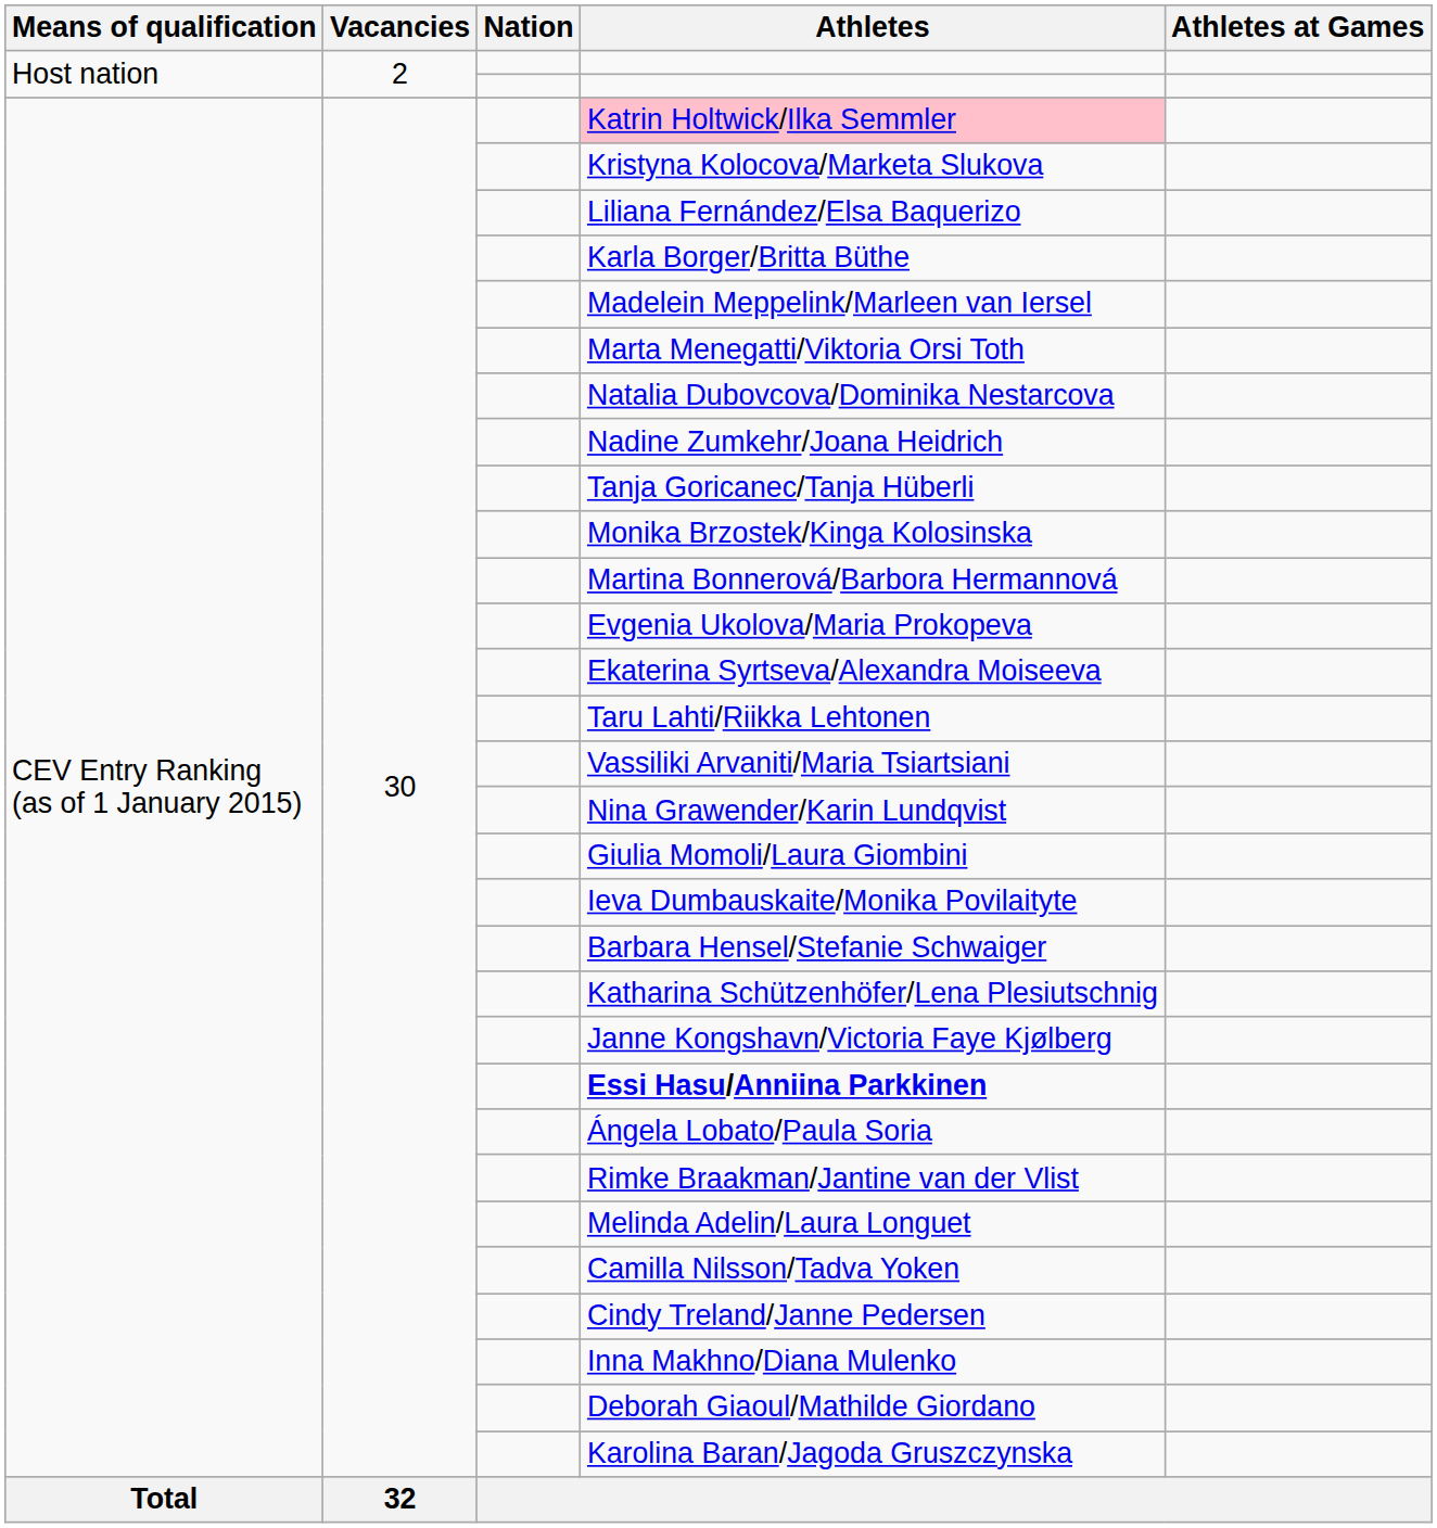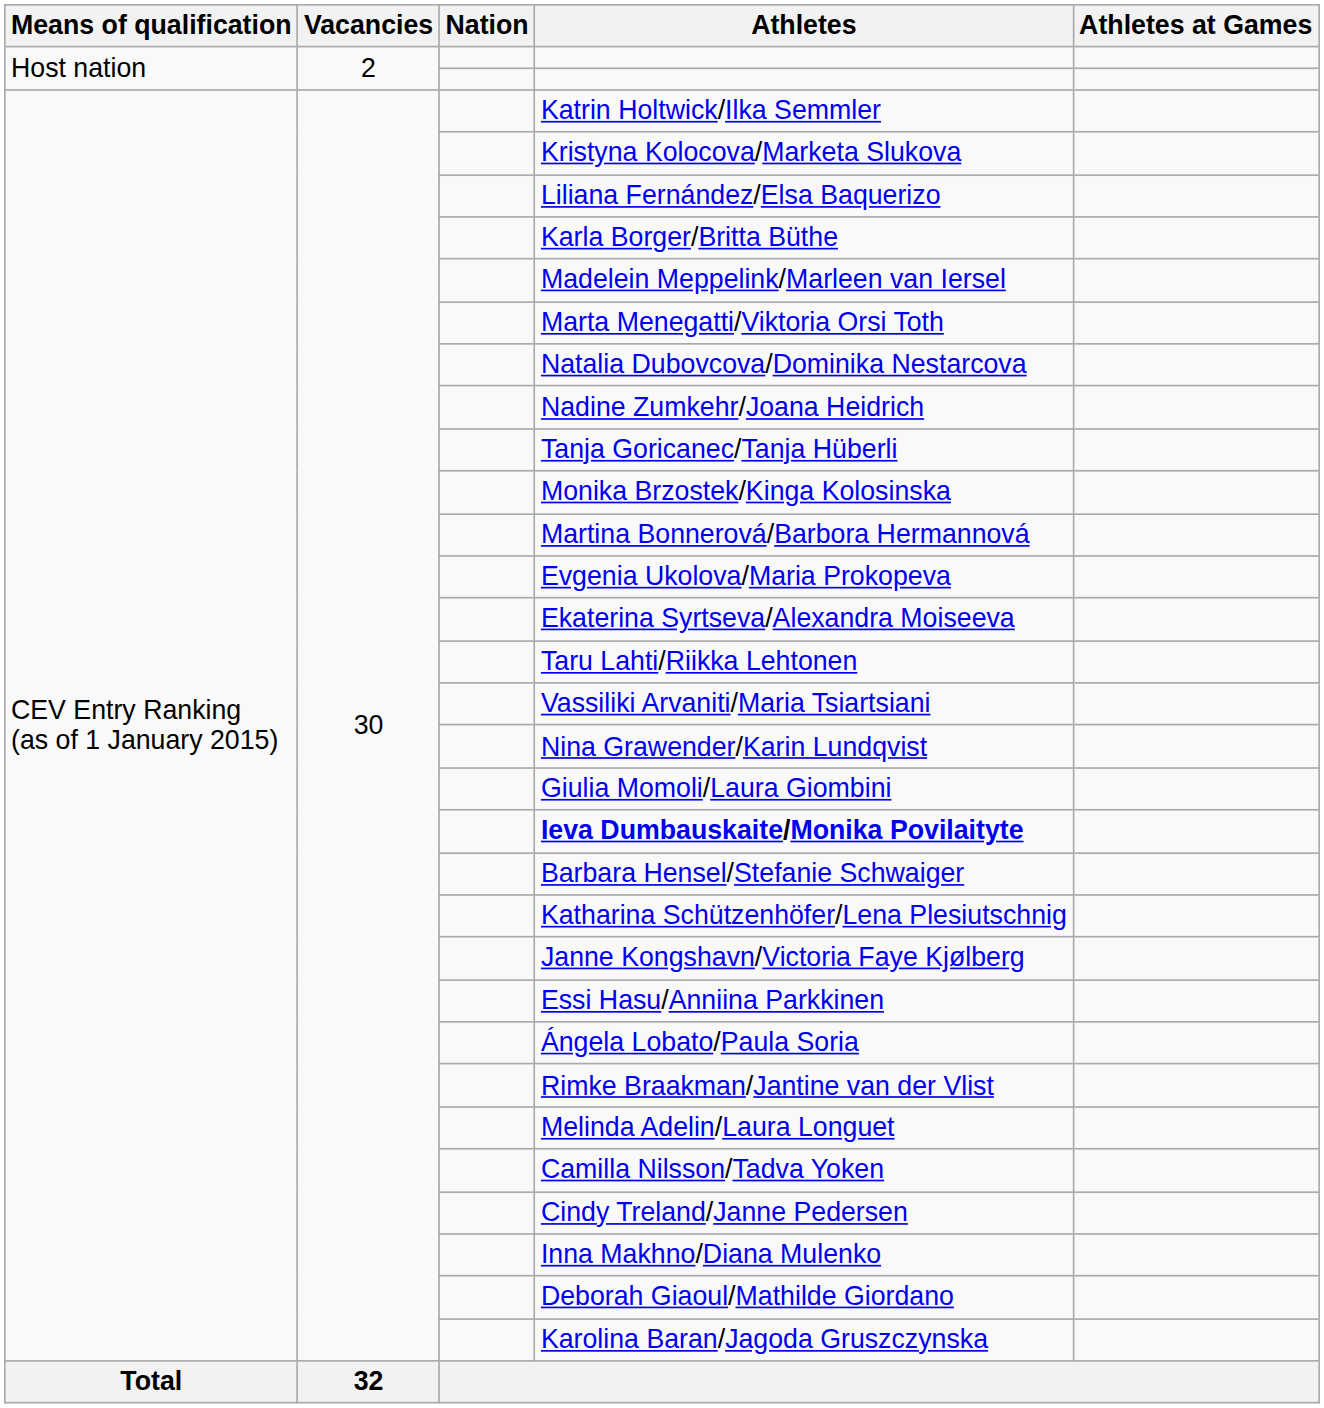Katrin Holtwick/Ilka Semmler | Athletes: pink background -> no background
Ieva Dumbauskaite/Monika Povilaityte | Athletes: normal -> bold
Essi Hasu/Anniina Parkkinen | Athletes: bold -> normal
